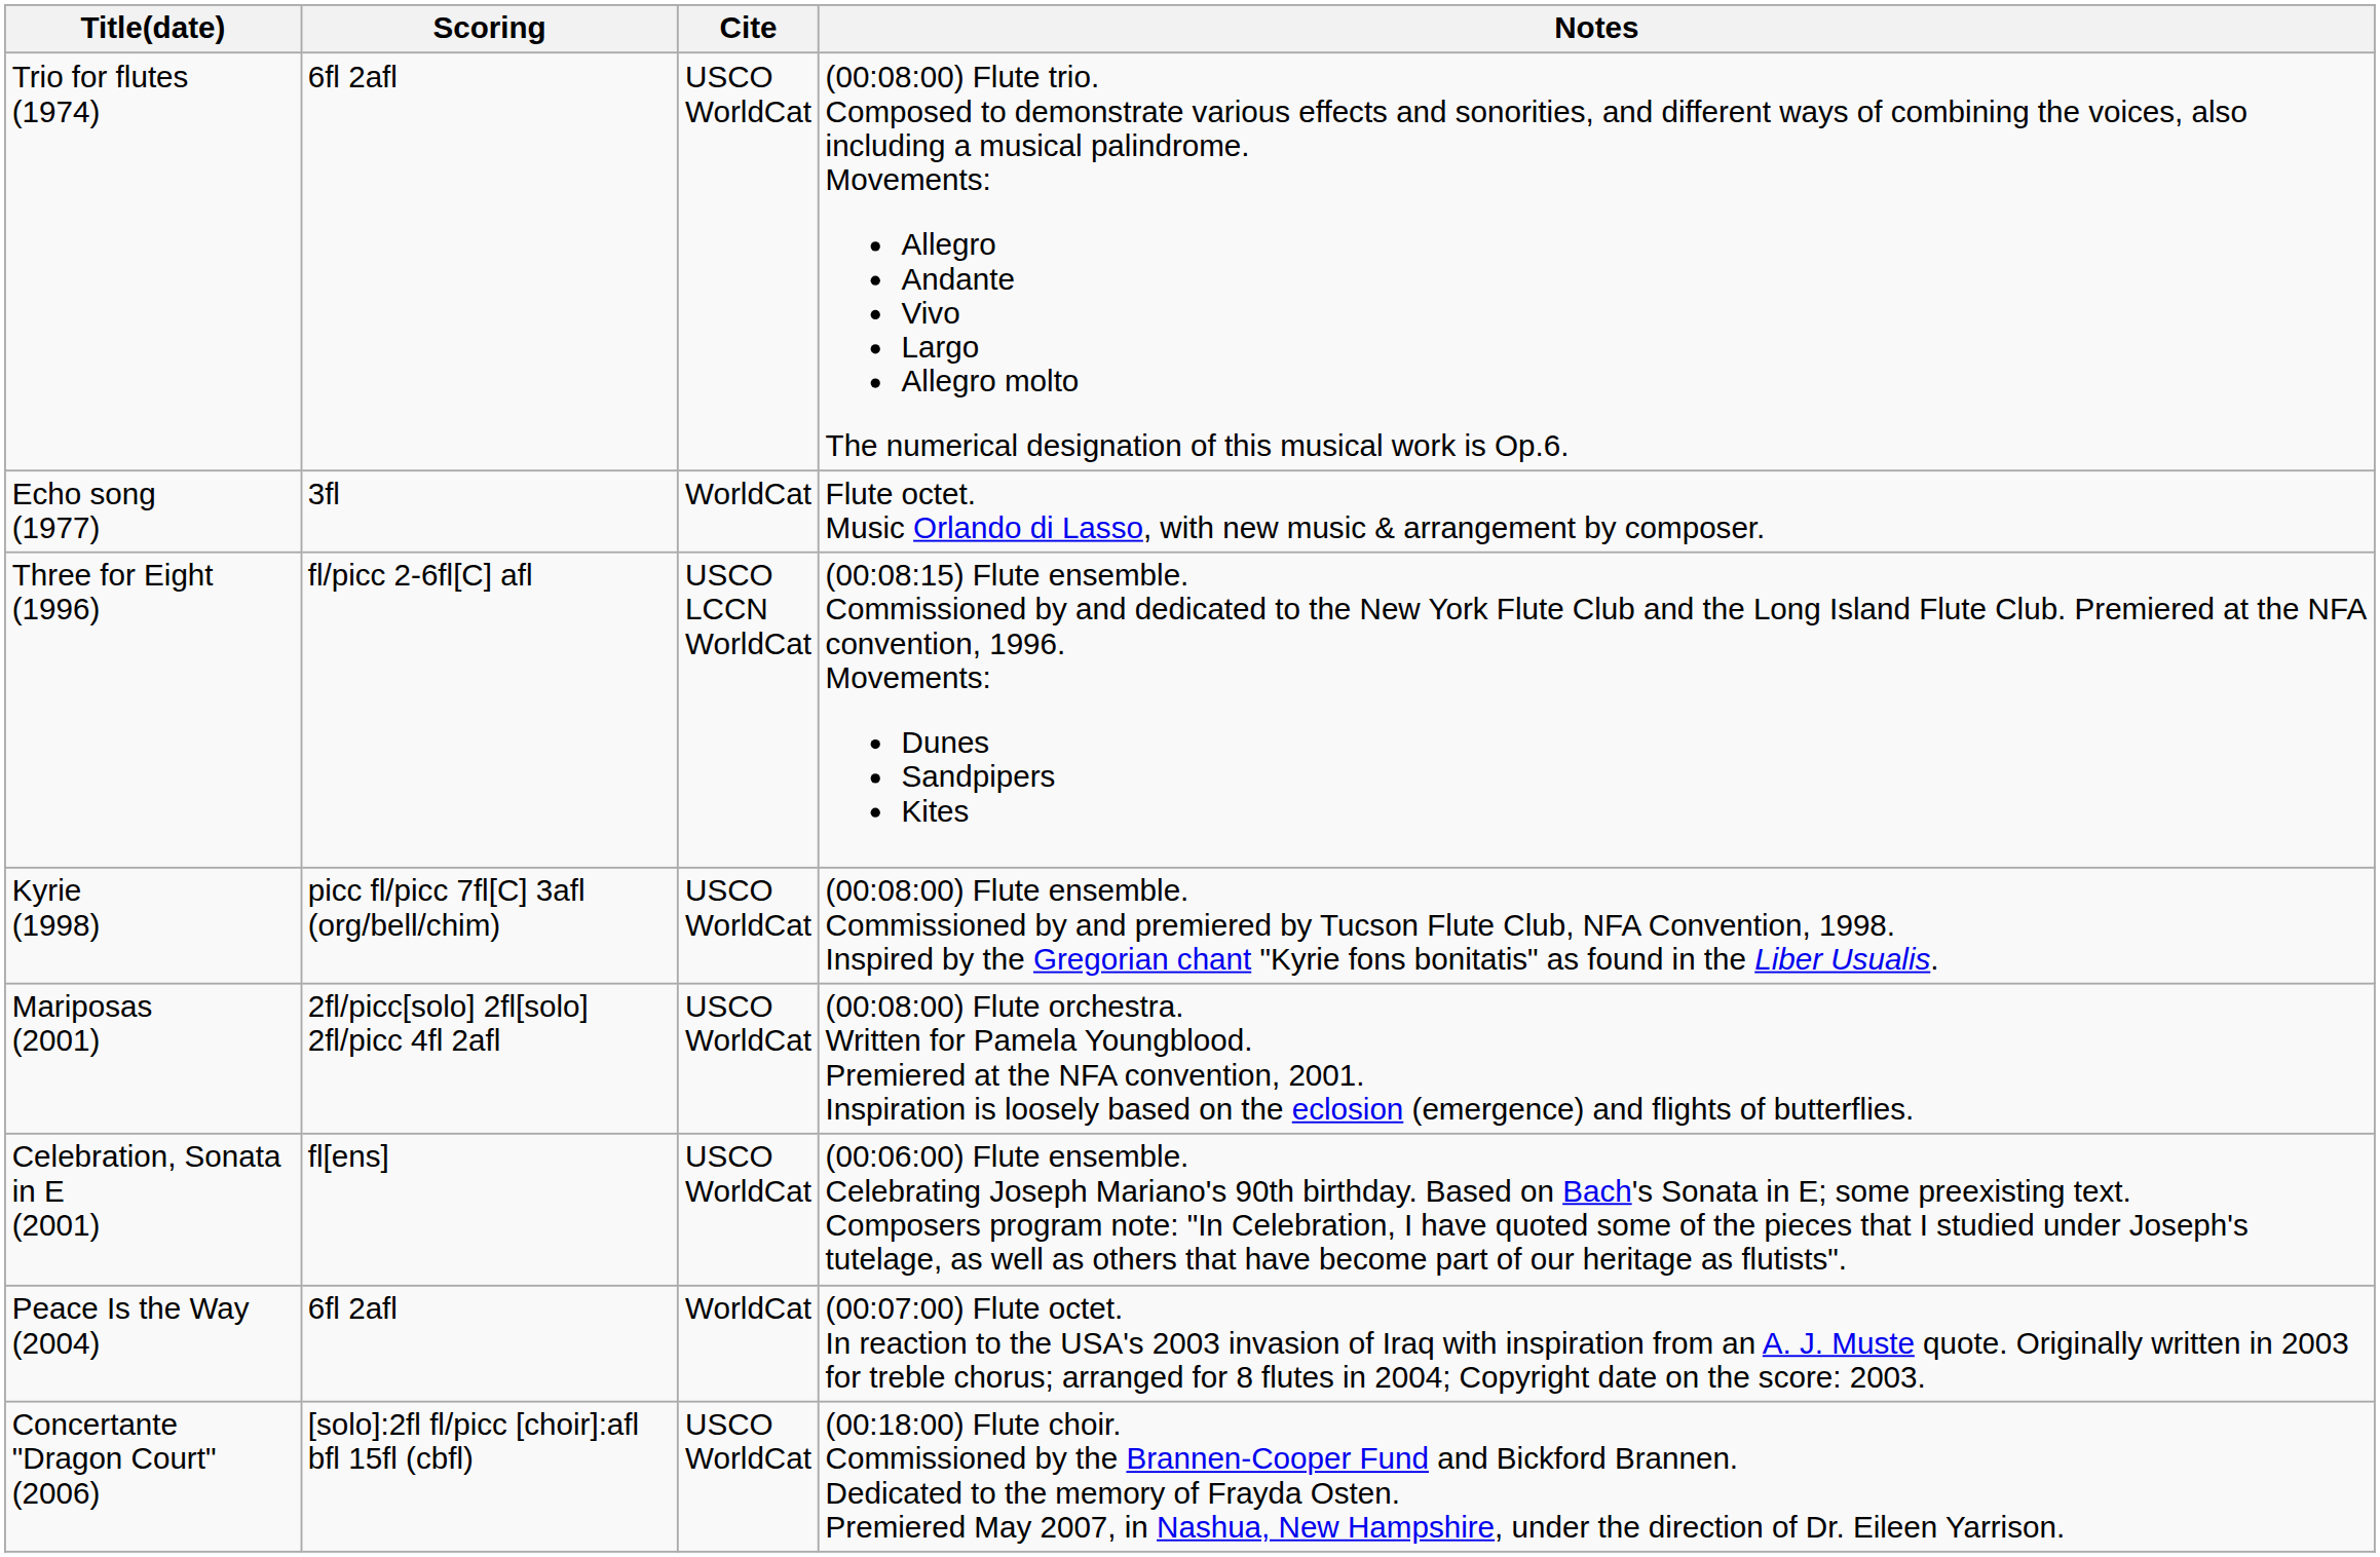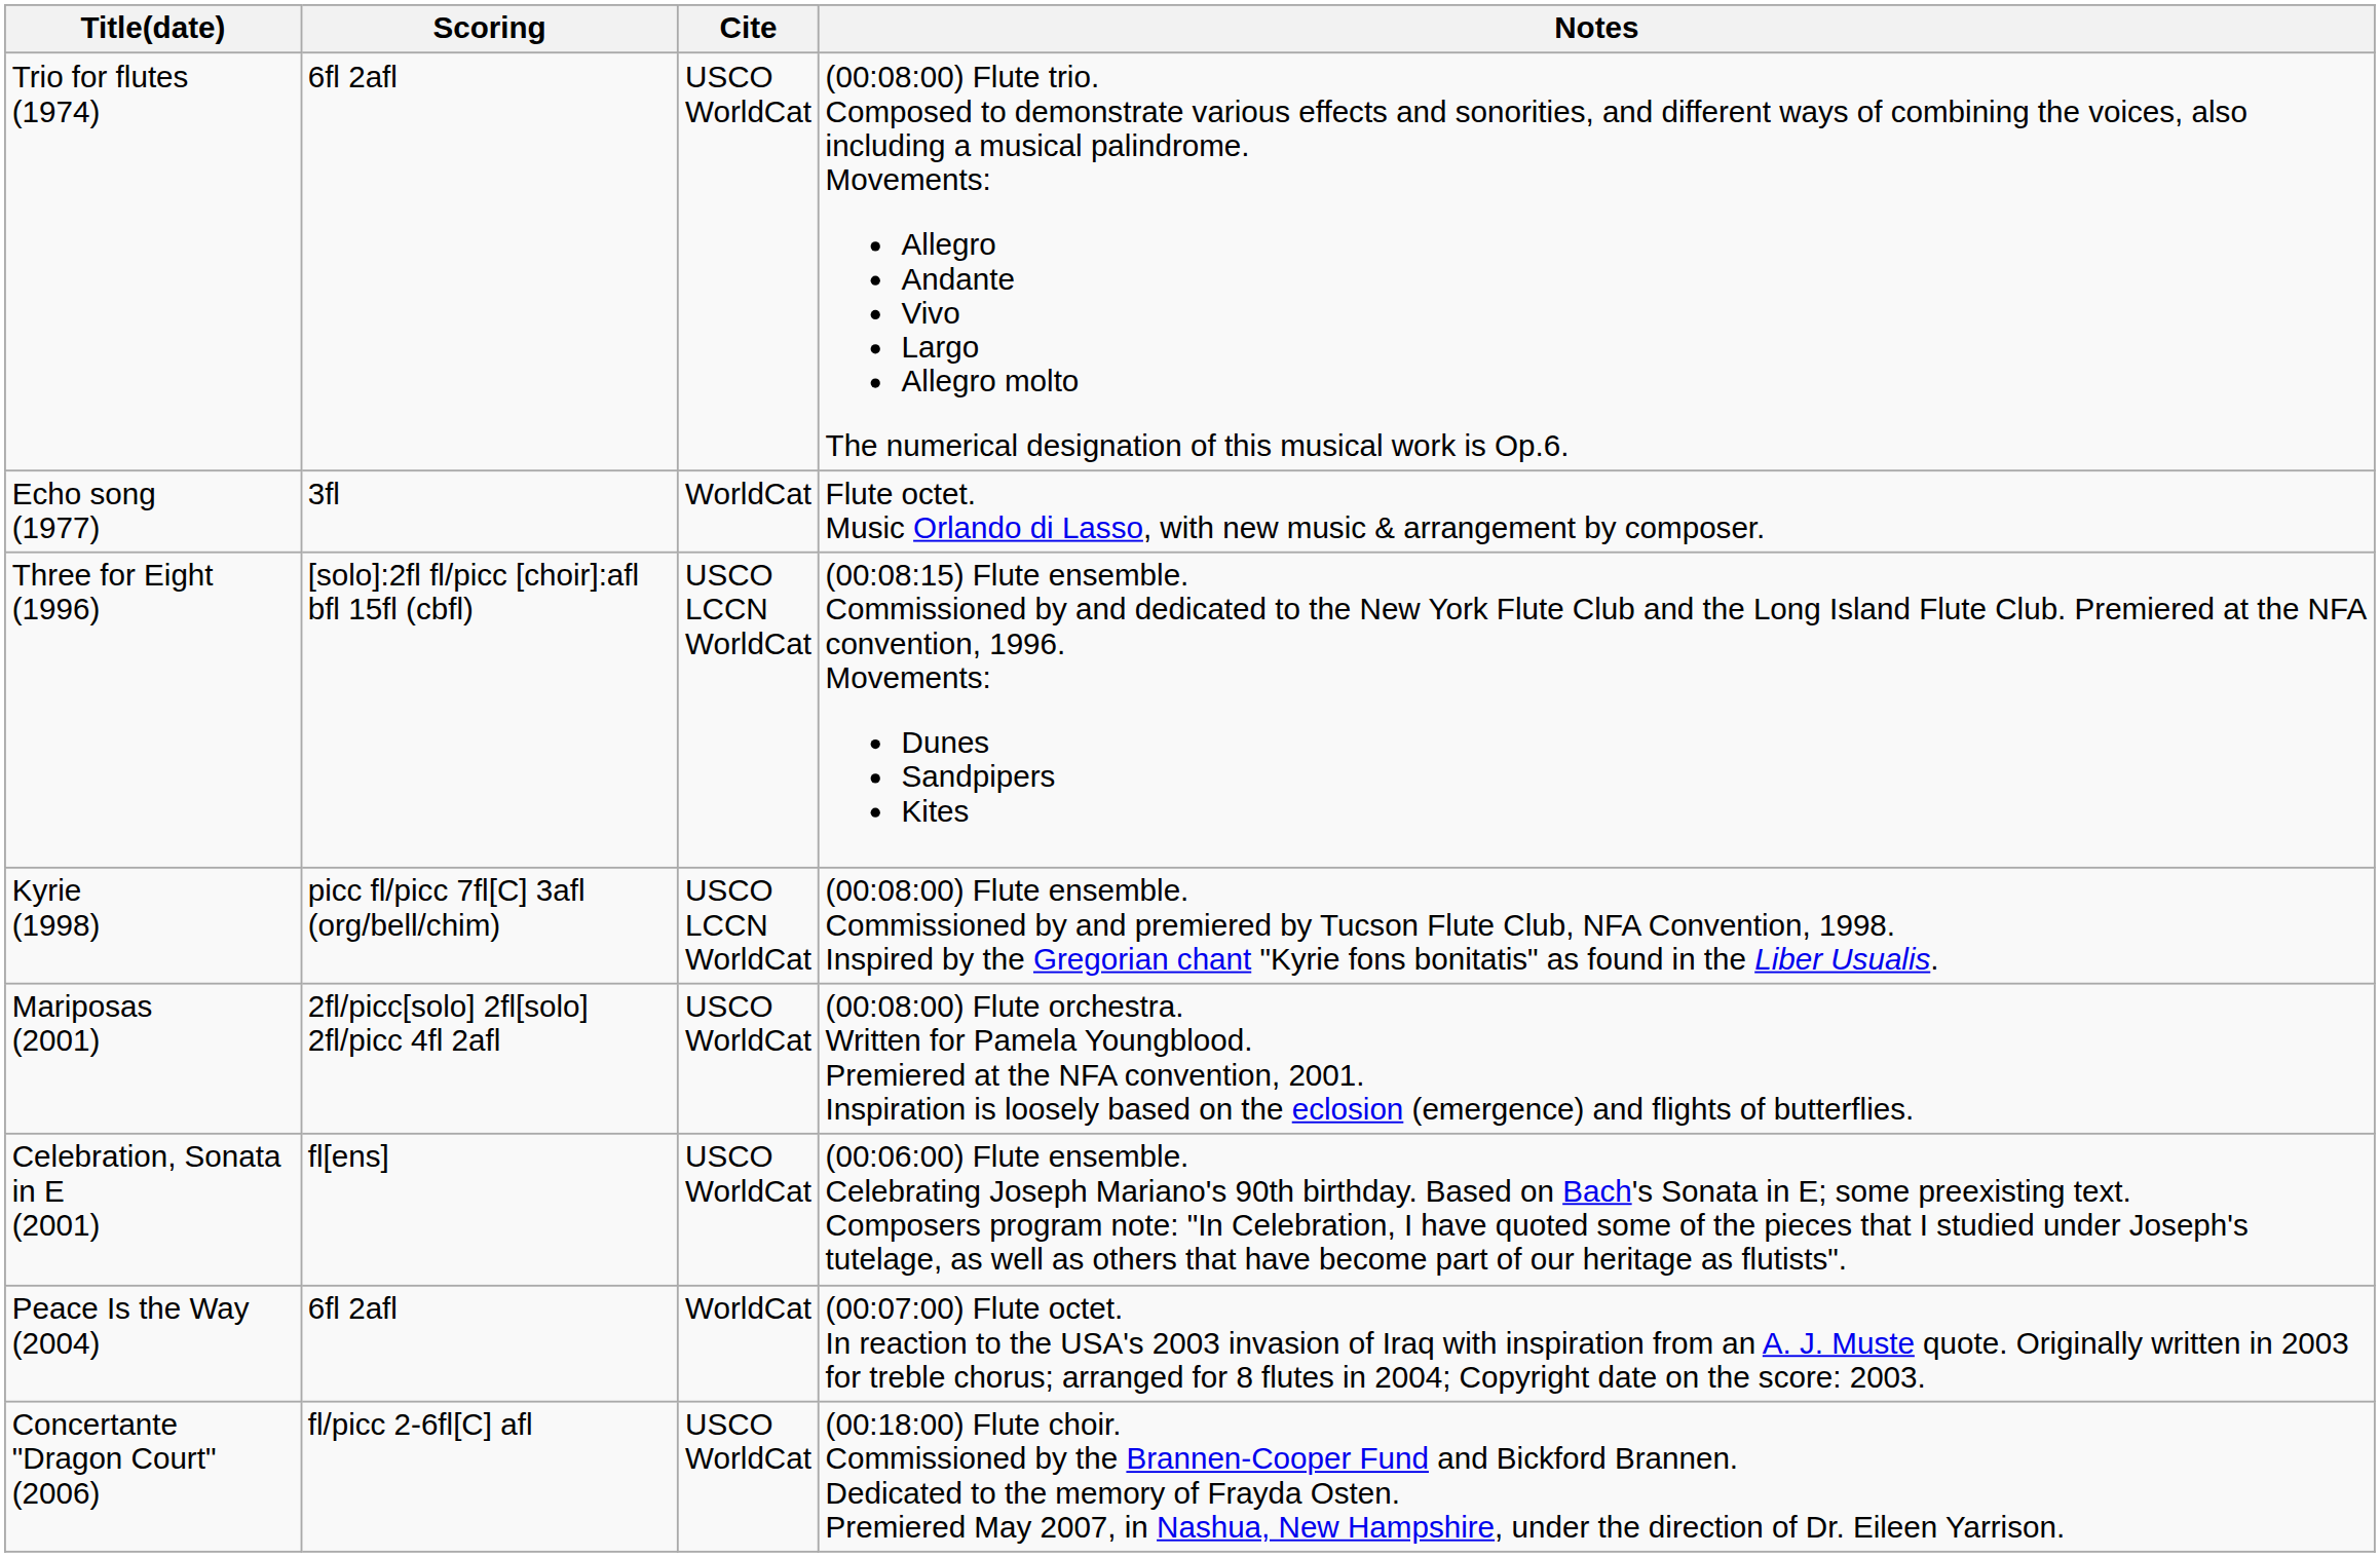Three for Eight (1996) | Scoring: fl/picc 2-6fl[C] afl -> [solo]:2fl fl/picc [choir]:afl bfl 15fl (cbfl)
Kyrie (1998) | Cite: USCO WorldCat -> USCO LCCN WorldCat
Concertante "Dragon Court" (2006) | Scoring: [solo]:2fl fl/picc [choir]:afl bfl 15fl (cbfl) -> fl/picc 2-6fl[C] afl
